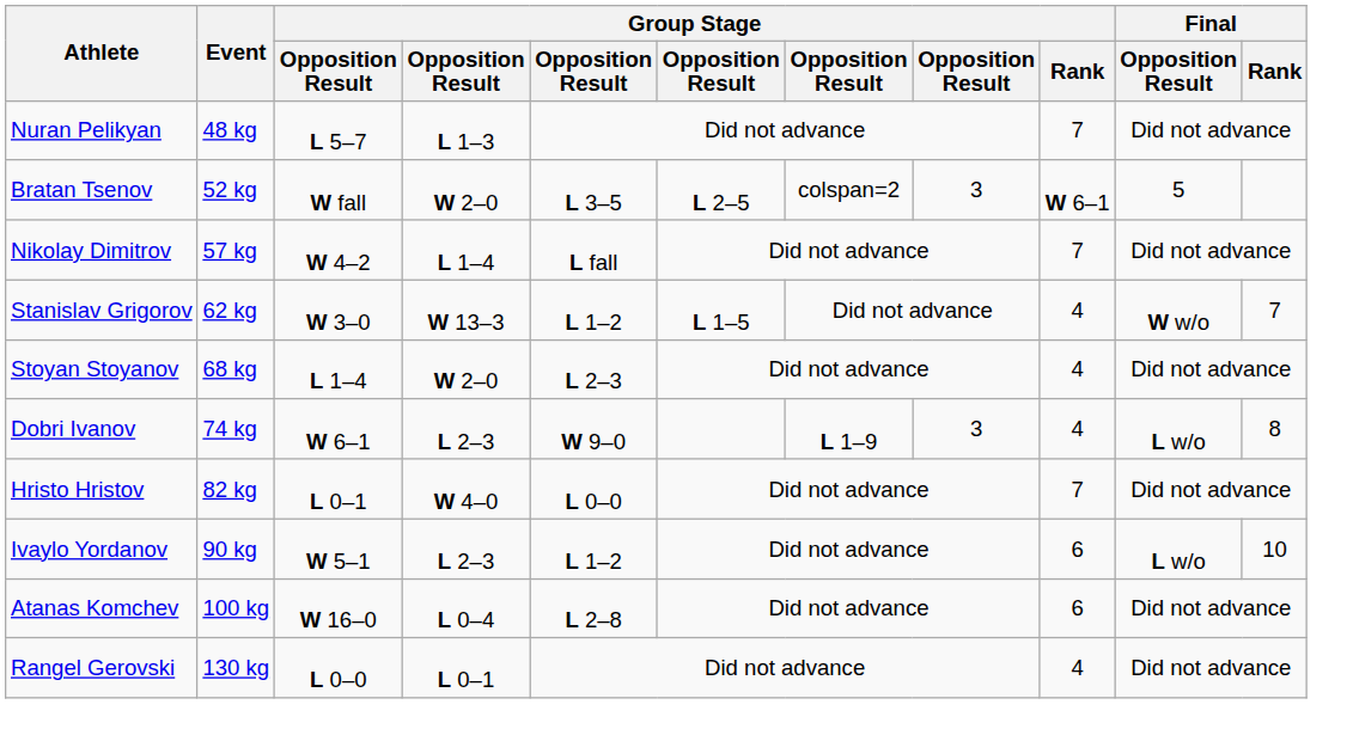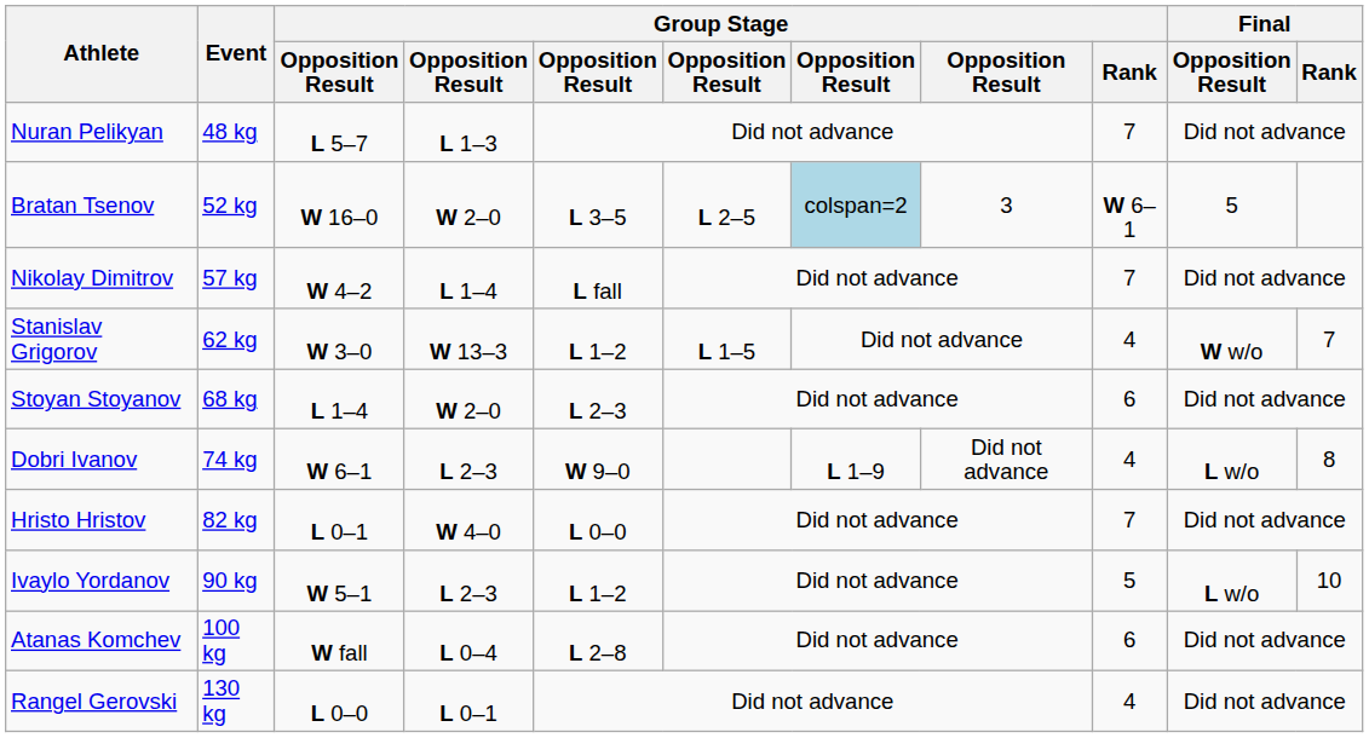Bratan Tsenov | column 3: W fall -> W 16–0
Bratan Tsenov | column 7: no background -> lightblue background
Stoyan Stoyanov | Group Stage / Rank: 4 -> 6
Dobri Ivanov | column 8: 3 -> Did not advance
Ivaylo Yordanov | Group Stage / Rank: 6 -> 5
Atanas Komchev | column 3: W 16–0 -> W fall
